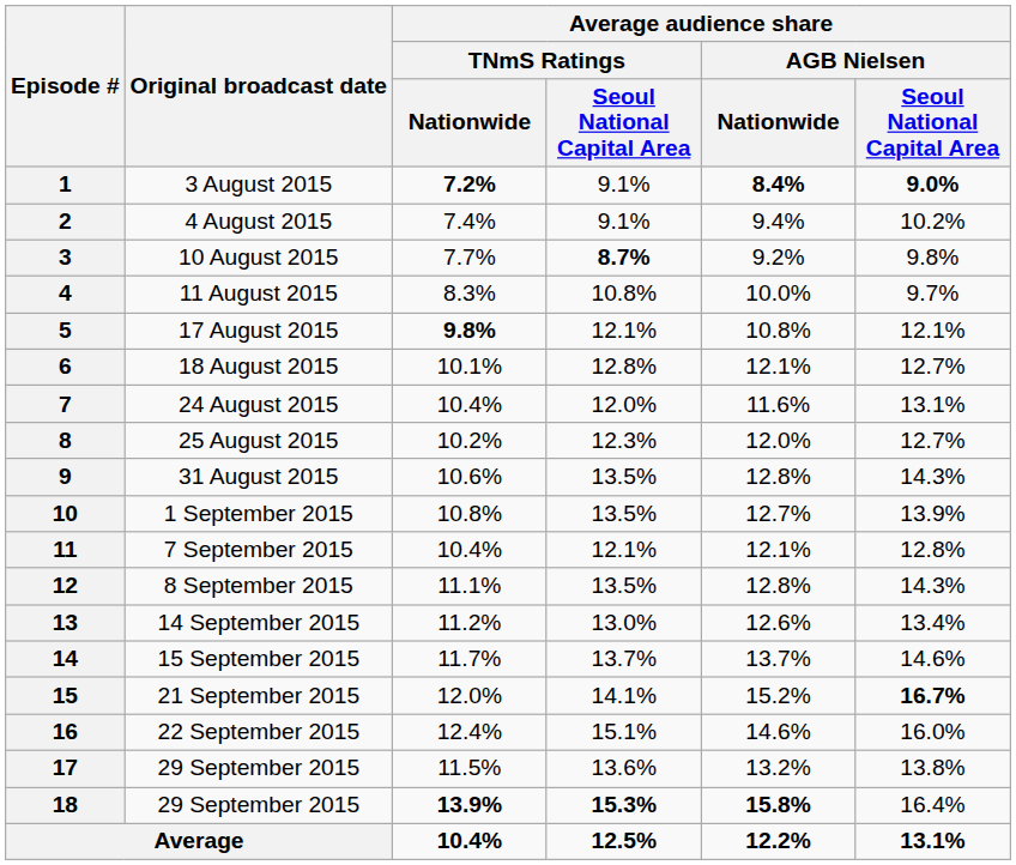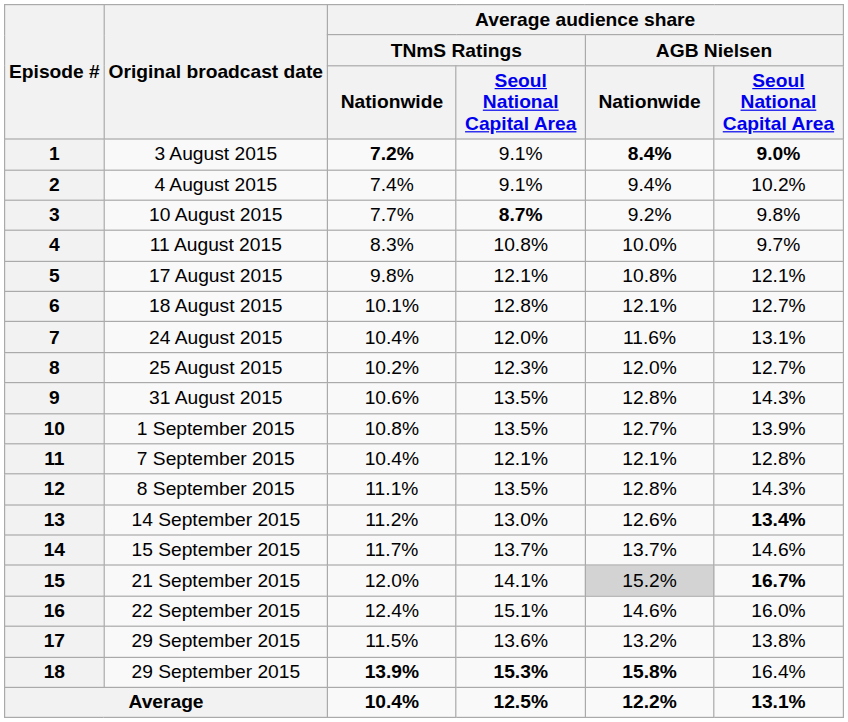5 | Average audience share / TNmS Ratings / Nationwide: bold -> normal
13 | column 6: normal -> bold
15 | Average audience share / AGB Nielsen / Nationwide: no background -> lightgrey background
